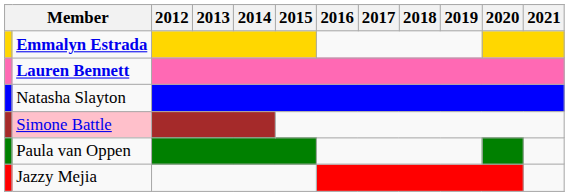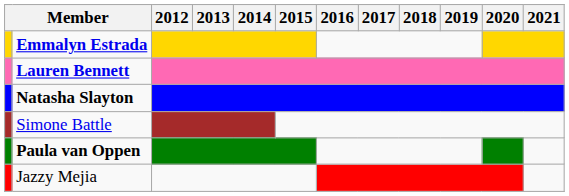Natasha Slayton | column 2: normal -> bold
Simone Battle | column 2: pink background -> no background
Paula van Oppen | column 2: normal -> bold
